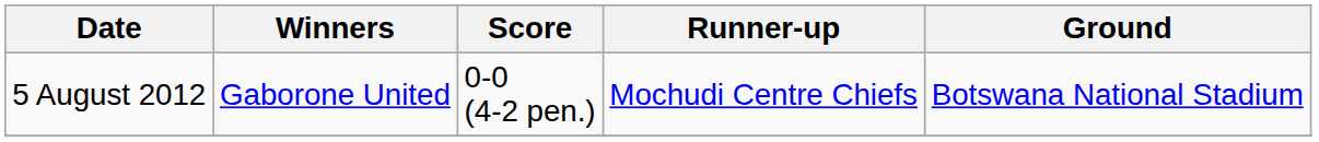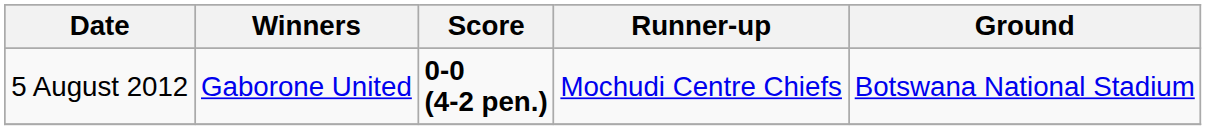5 August 2012 | Score: normal -> bold
